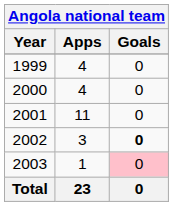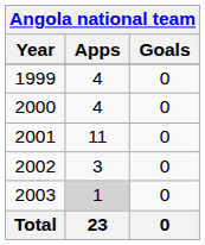2002 | Goals: bold -> normal
2003 | Apps: no background -> lightgrey background
2003 | Goals: pink background -> no background
